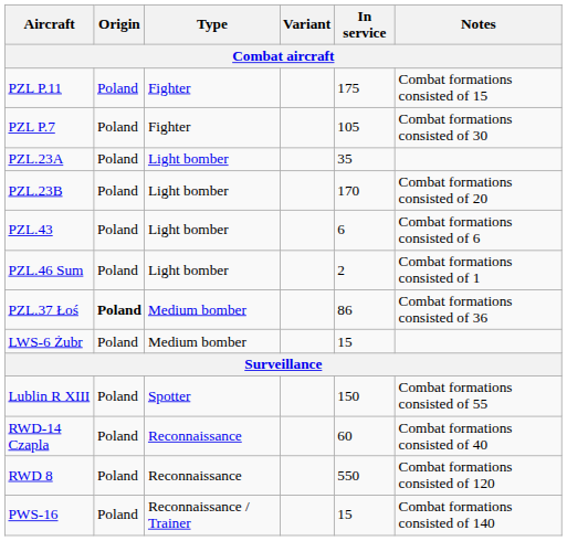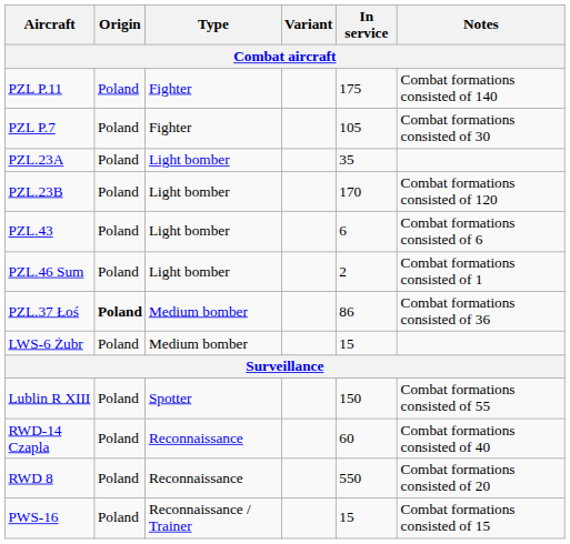PZL P.11 | Notes: Combat formations consisted of 15 -> Combat formations consisted of 140
PZL.23B | Notes: Combat formations consisted of 20 -> Combat formations consisted of 120
RWD 8 | Notes: Combat formations consisted of 120 -> Combat formations consisted of 20
PWS-16 | Notes: Combat formations consisted of 140 -> Combat formations consisted of 15
